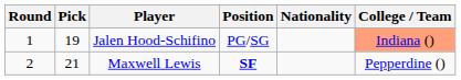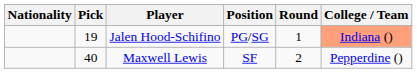columns swapped: Round <-> Nationality
Maxwell Lewis | Pick: 21 -> 40
Maxwell Lewis | Position: bold -> normal
